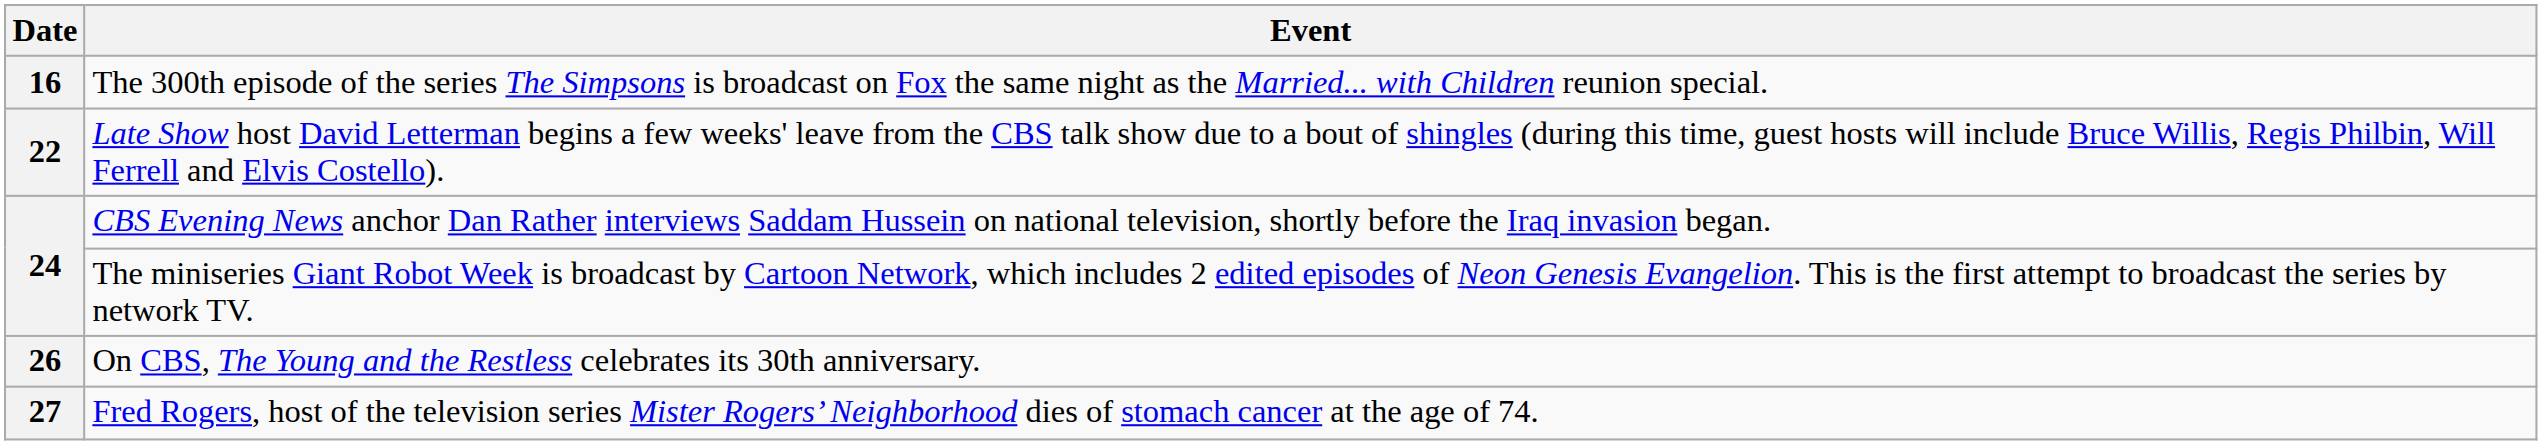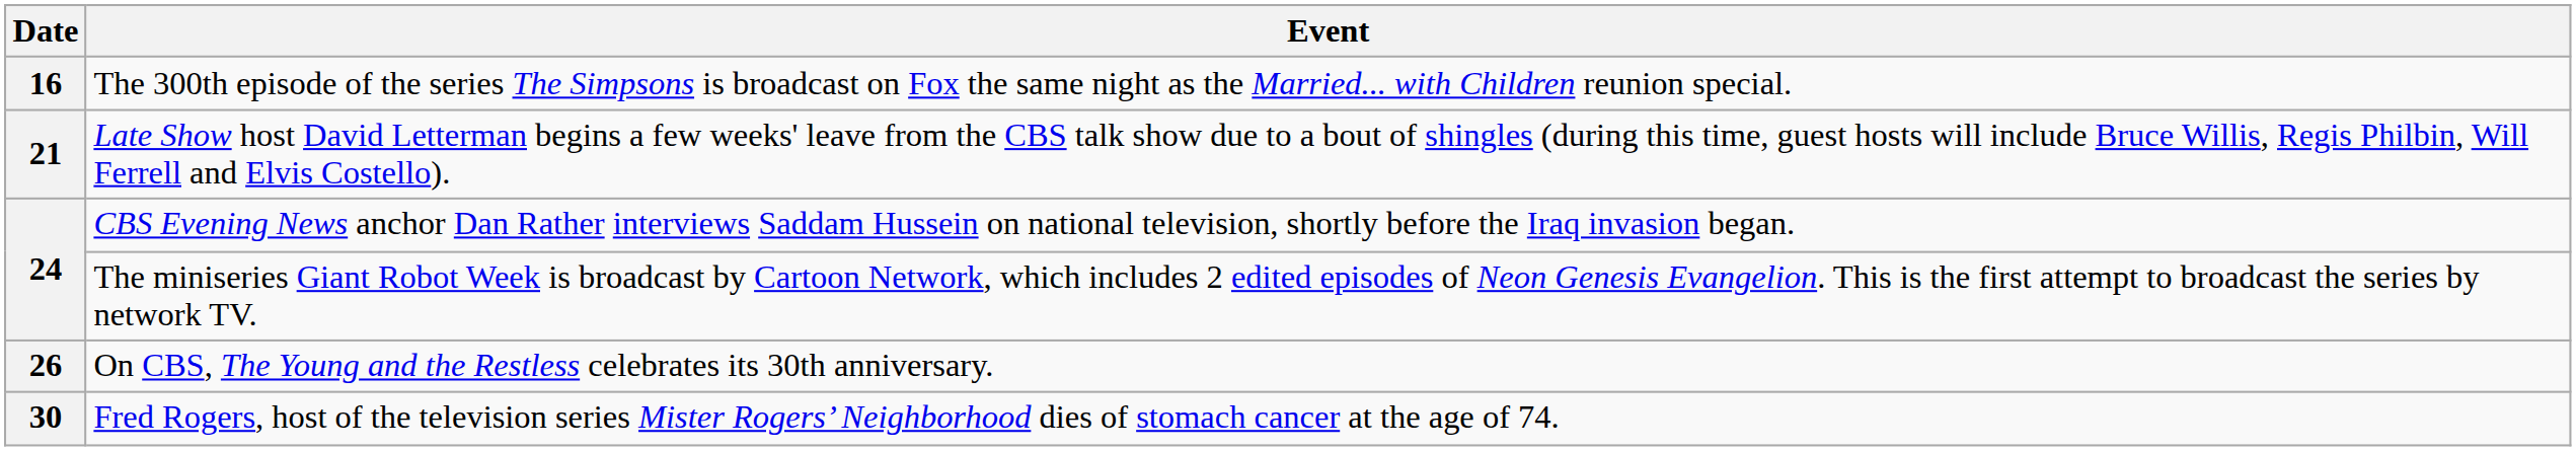row 3 | Date: 22 -> 21
row 7 | Date: 27 -> 30
